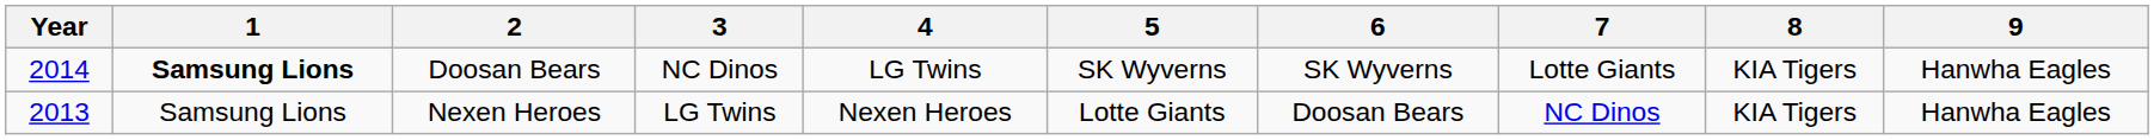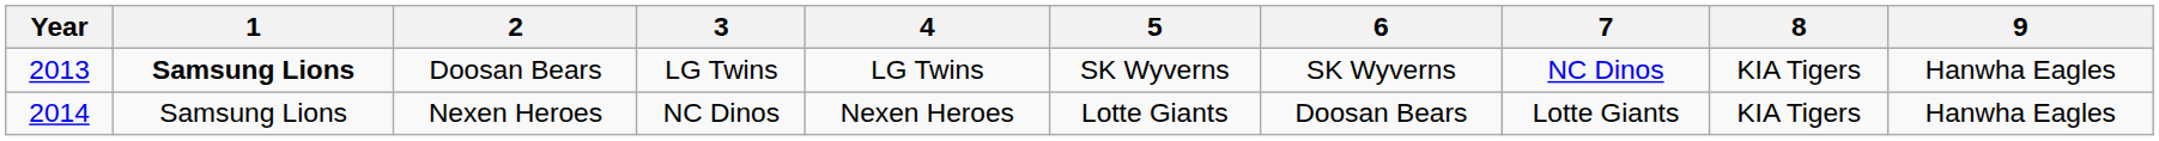row 2 | Year: 2014 -> 2013
row 2 | 3: NC Dinos -> LG Twins
row 2 | 7: Lotte Giants -> NC Dinos
row 3 | Year: 2013 -> 2014
row 3 | 3: LG Twins -> NC Dinos
row 3 | 7: NC Dinos -> Lotte Giants
